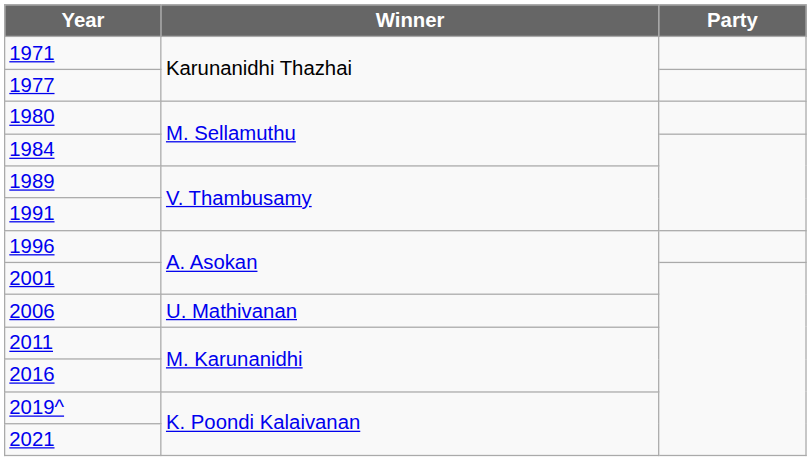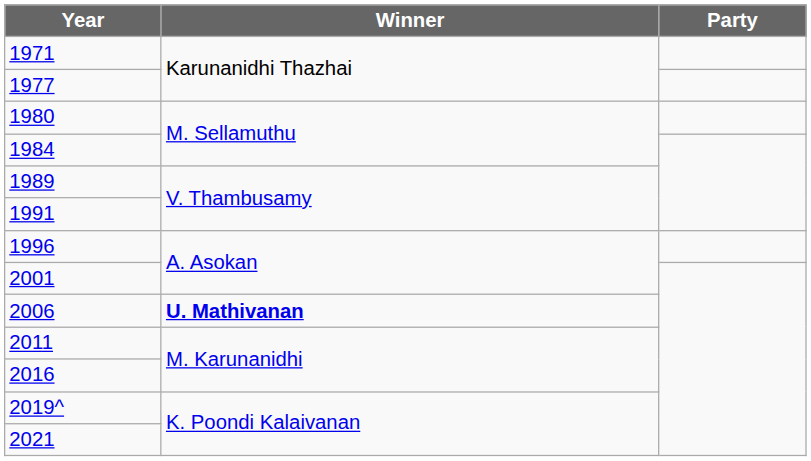2006 | Winner: normal -> bold
